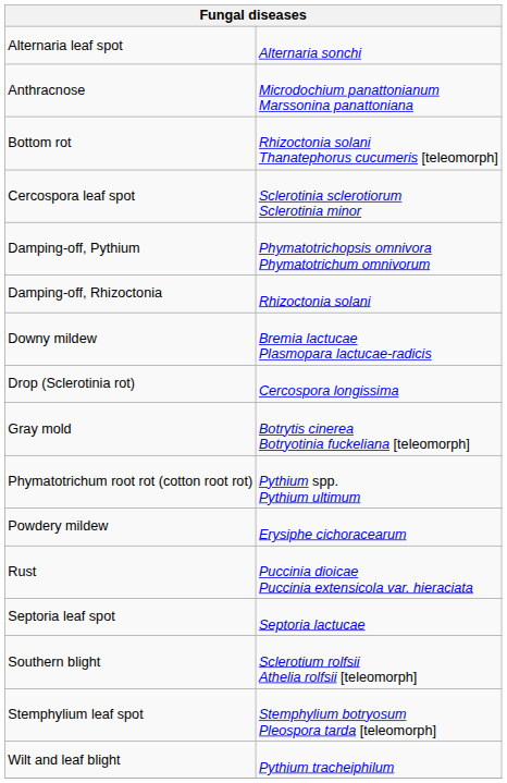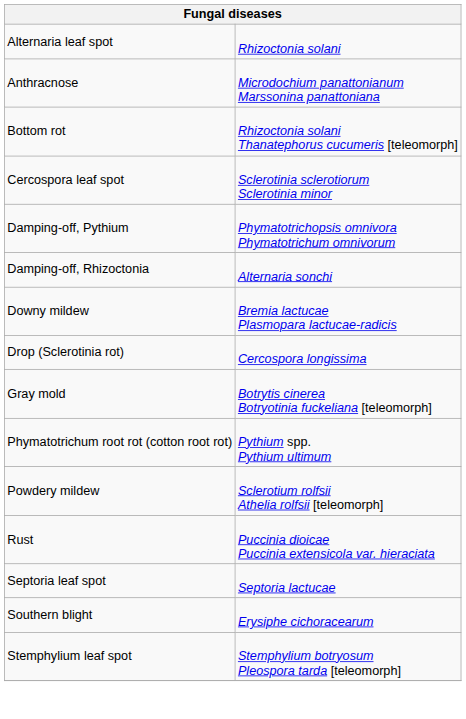Alternaria leaf spot | column 2: Alternaria sonchi -> Rhizoctonia solani
Damping-off, Rhizoctonia | column 2: Rhizoctonia solani -> Alternaria sonchi
Powdery mildew | column 2: Erysiphe cichoracearum -> Sclerotium rolfsii Athelia rolfsii [teleomorph]
Southern blight | column 2: Sclerotium rolfsii Athelia rolfsii [teleomorph] -> Erysiphe cichoracearum
- row: Wilt and leaf blight | Pythium tracheiphilum
